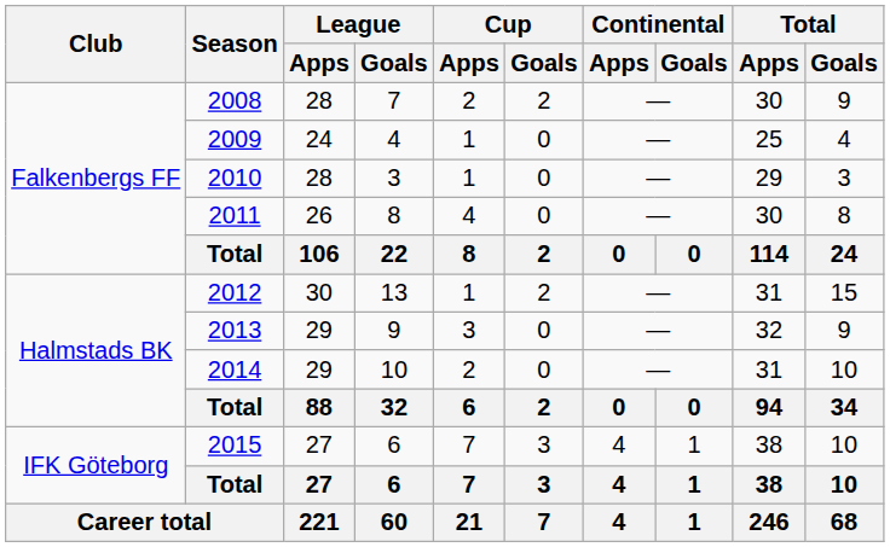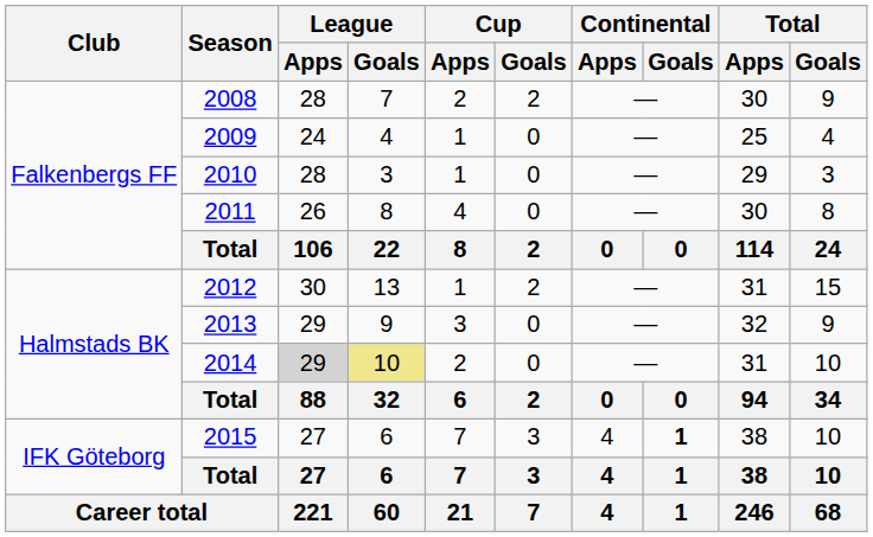2014 | League / Apps: no background -> lightgrey background
2014 | League / Goals: no background -> khaki background
2015 | Continental / Goals: normal -> bold
